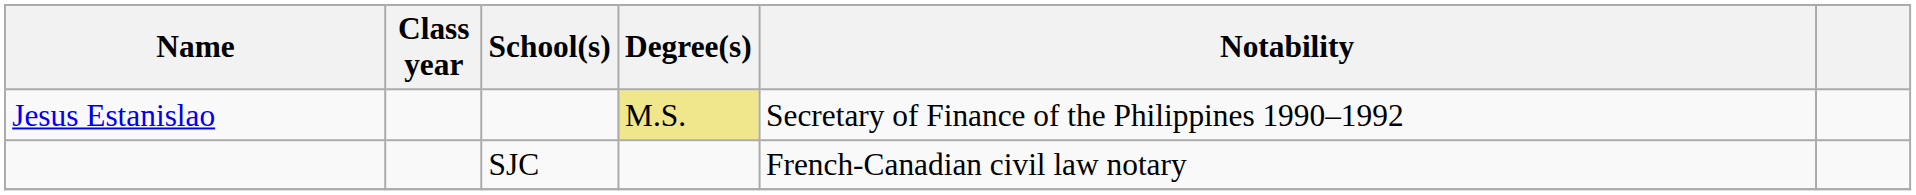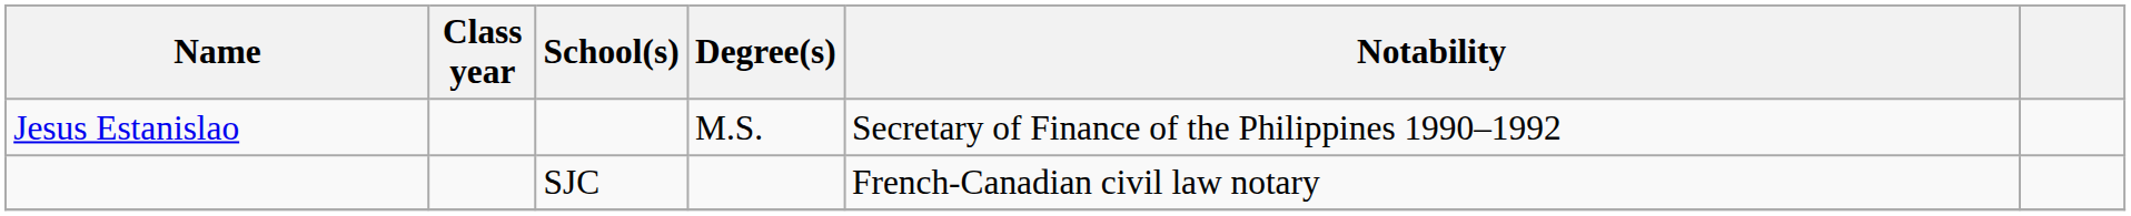Jesus Estanislao | Degree(s): khaki background -> no background
